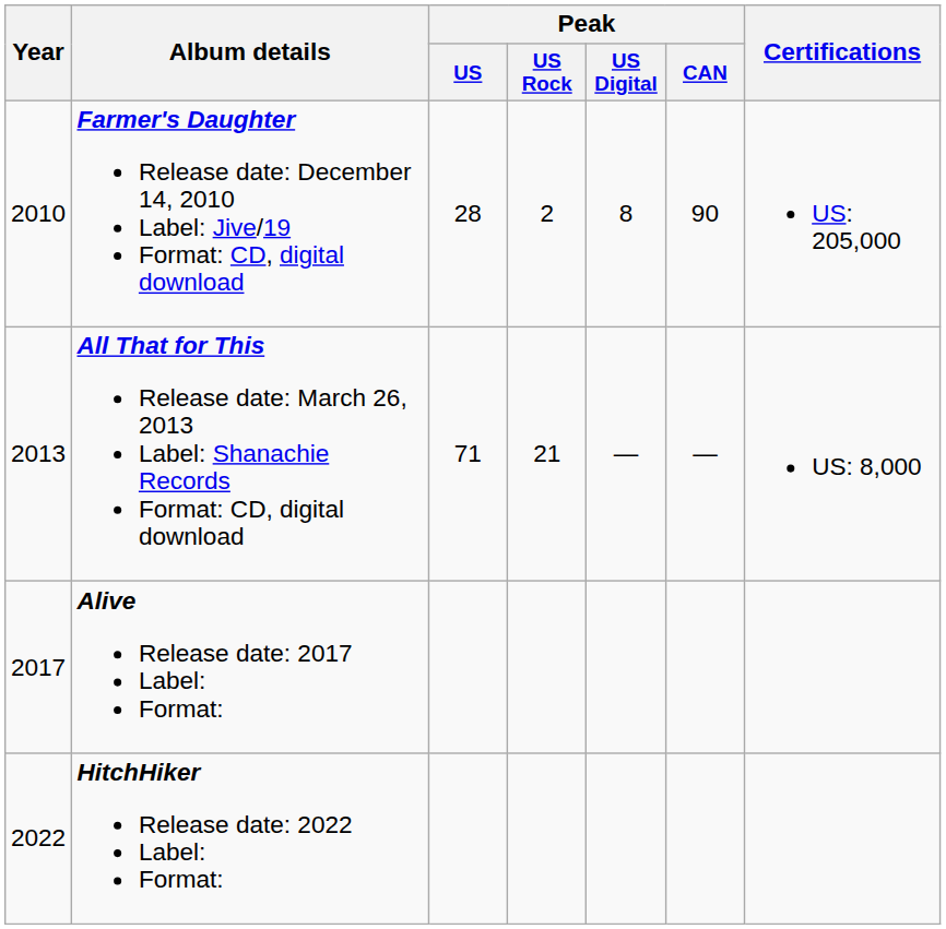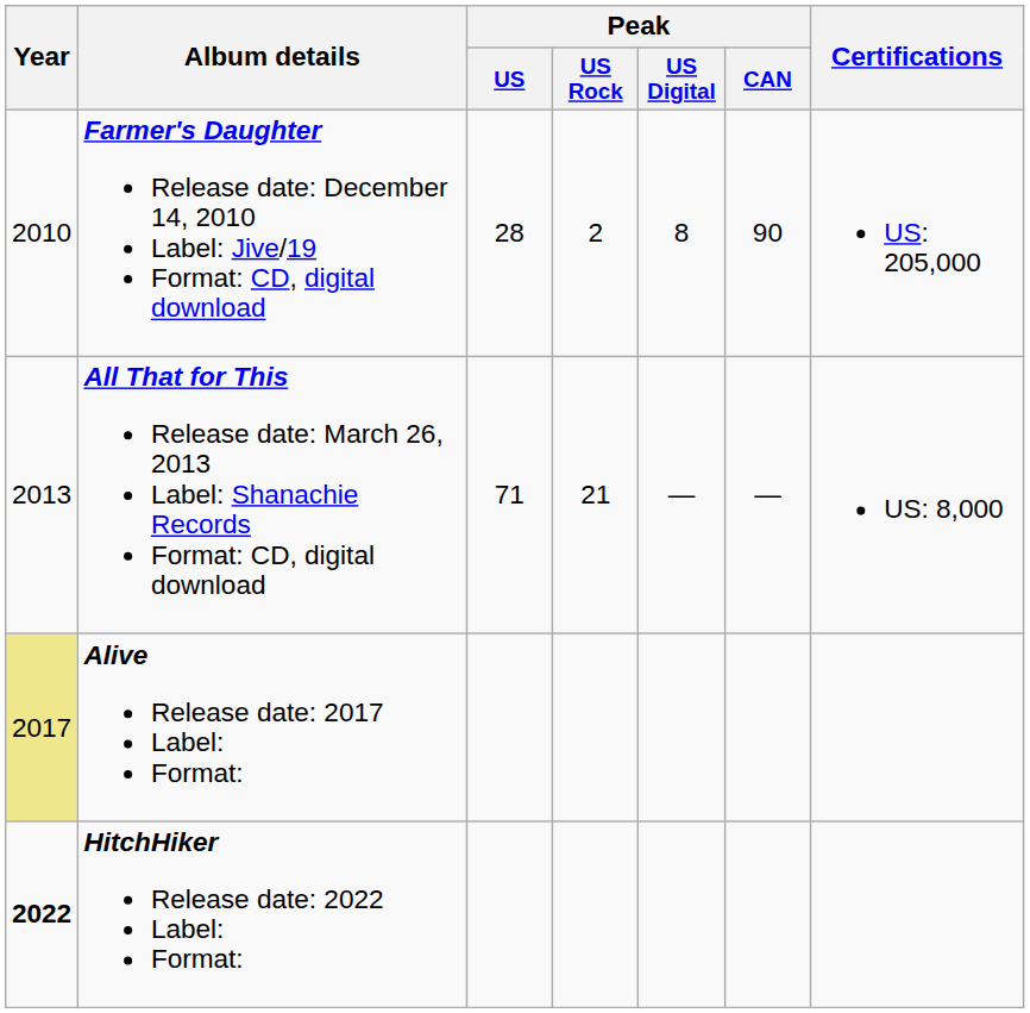Alive Release date: 2017 Label: Format: | Year: no background -> khaki background
HitchHiker Release date: 2022 Label: Format: | Year: normal -> bold
